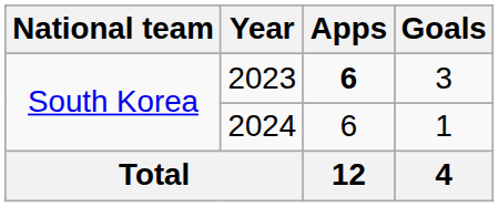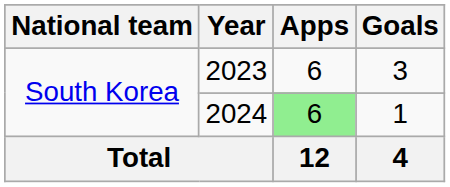2023 | Apps: bold -> normal
2024 | Apps: no background -> lightgreen background
